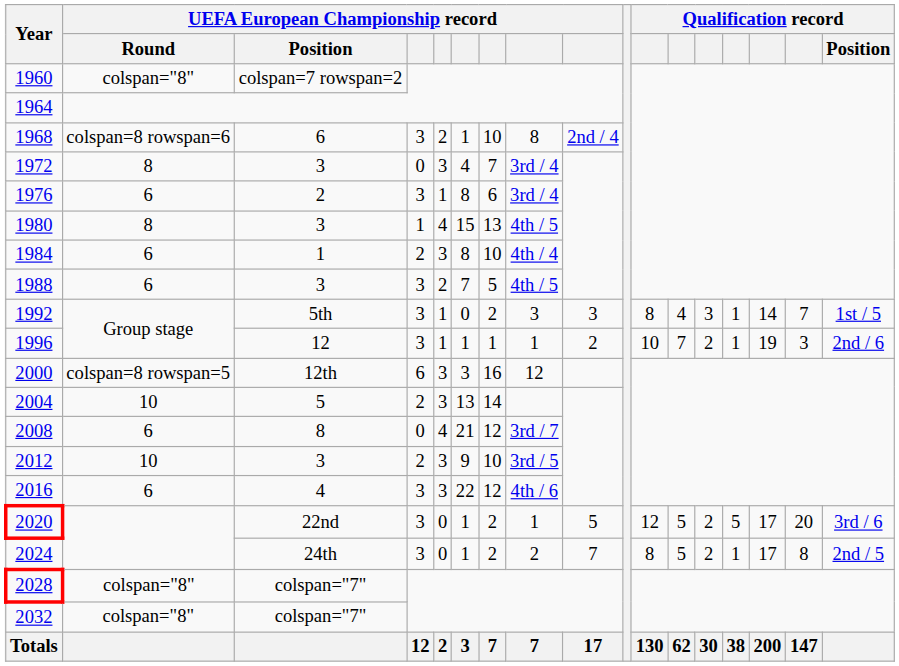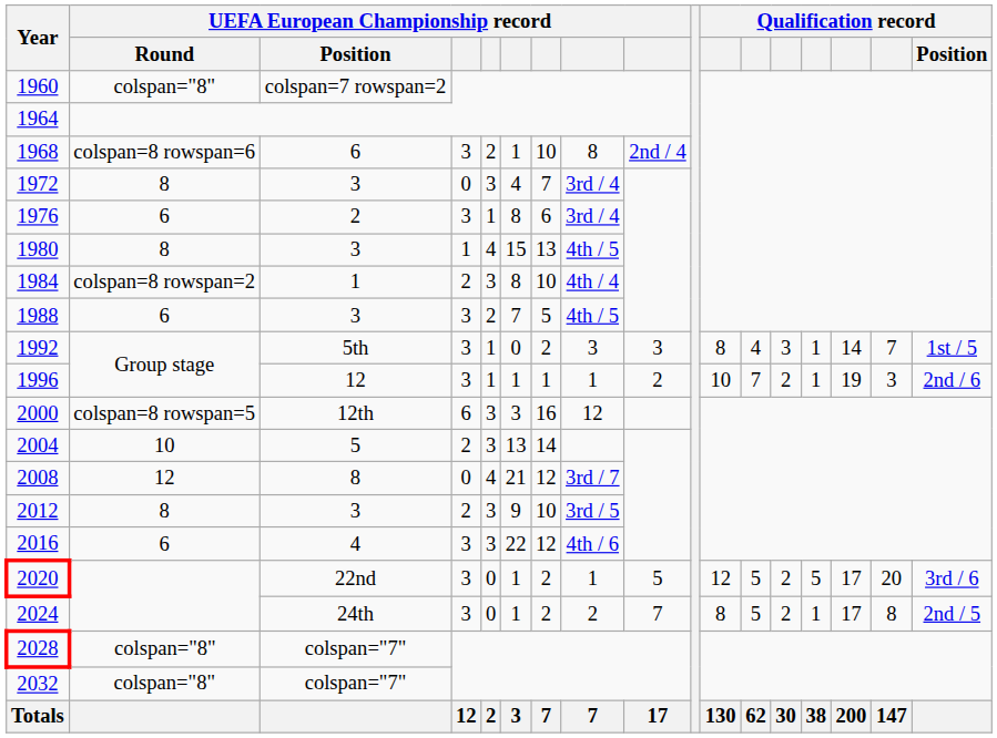1984 | UEFA European Championship record / Round: 6 -> colspan=8 rowspan=2
2008 | UEFA European Championship record / Round: 6 -> 12
2012 | UEFA European Championship record / Round: 10 -> 8
